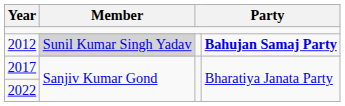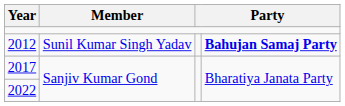2012 | Member: lightgrey background -> no background
